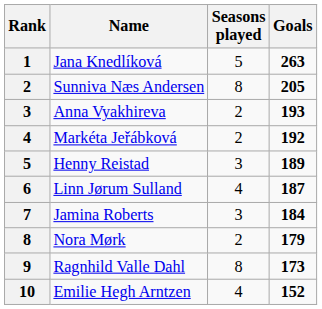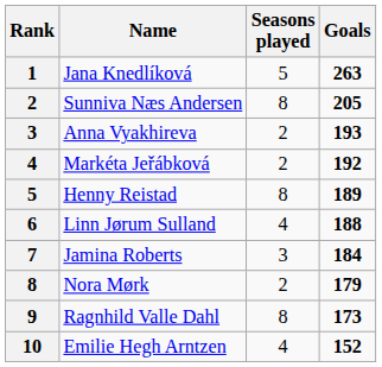Henny Reistad | Seasons played: 3 -> 8
Linn Jørum Sulland | Goals: 187 -> 188
